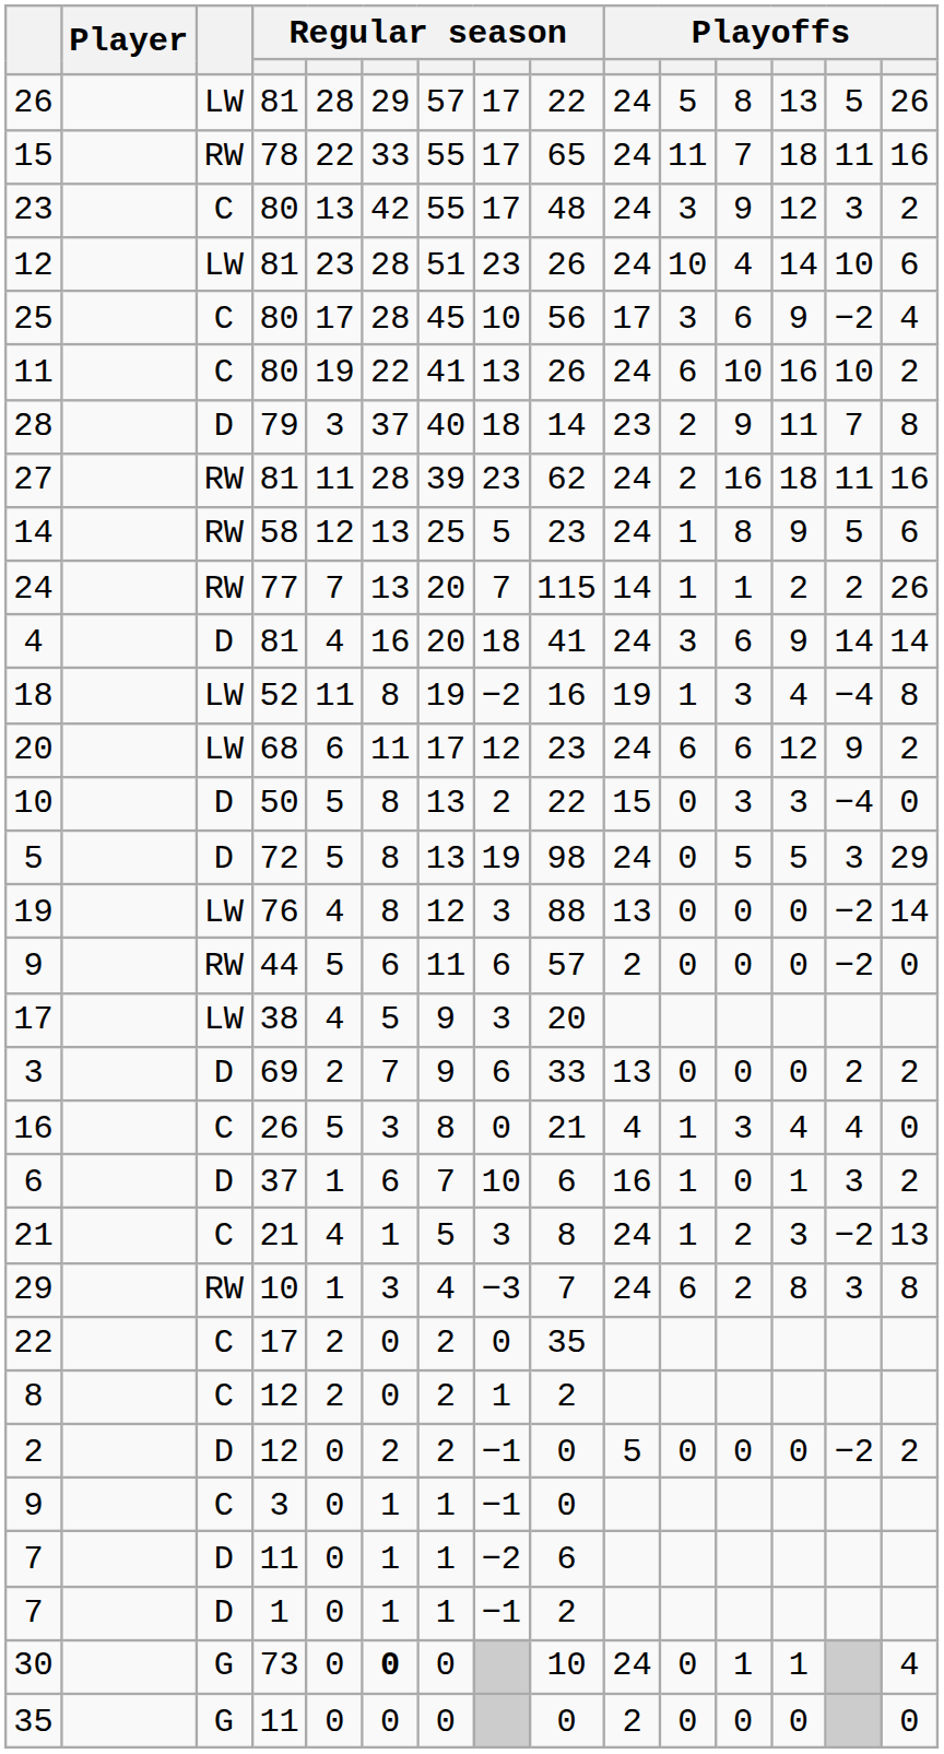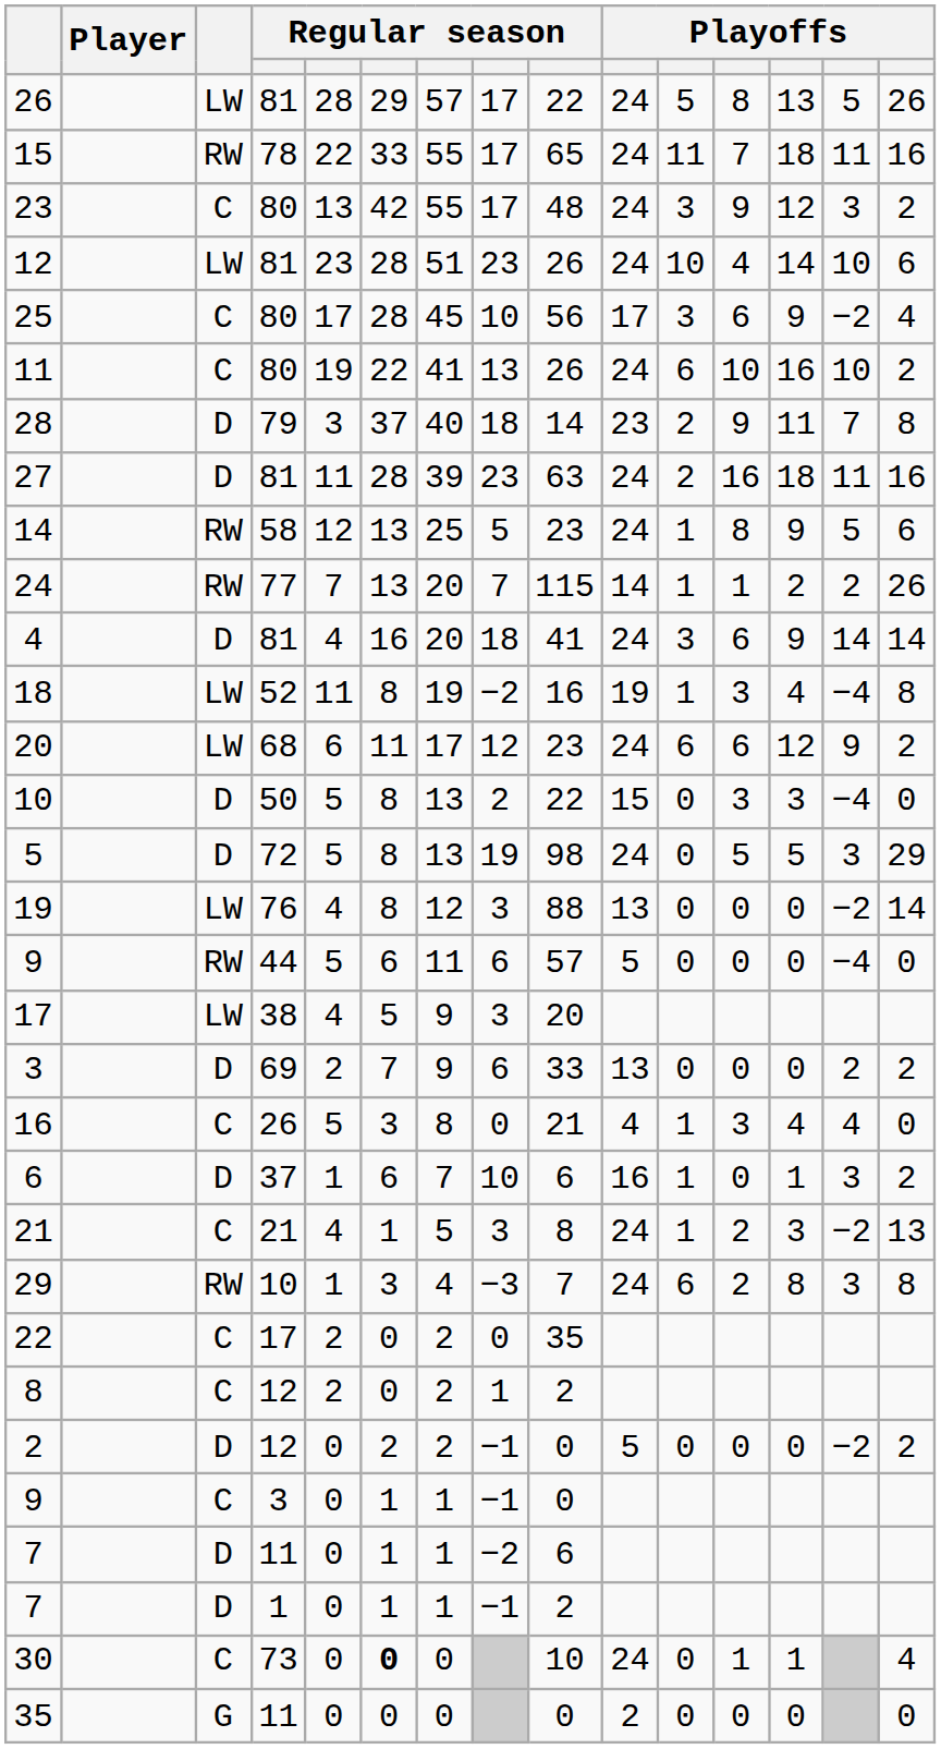27 | column 3: RW -> D
27 | column 9: 62 -> 63
9 / 44 | column 10: 2 -> 5
9 / 44 | column 14: −2 -> −4
30 | column 3: G -> C
